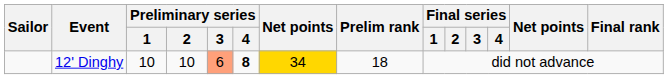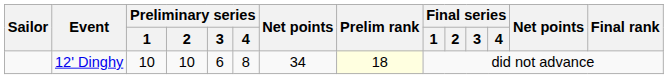12' Dinghy | Preliminary series / 3: lightsalmon background -> no background
12' Dinghy | Preliminary series / 4: bold -> normal
12' Dinghy | column 7: gold background -> no background
12' Dinghy | Prelim rank: no background -> lightyellow background
